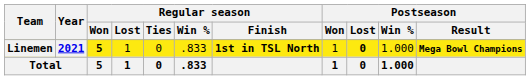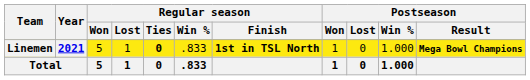Linemen | Regular season / Won: bold -> normal
Linemen | Regular season / Ties: normal -> bold
Linemen | Postseason / Lost: bold -> normal
